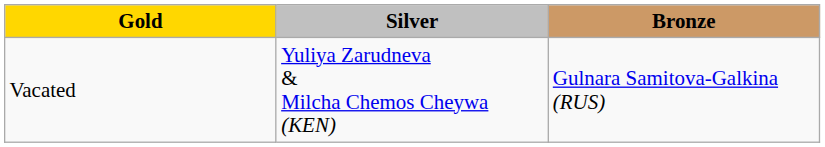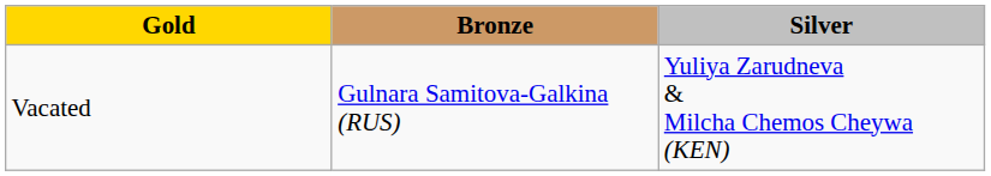columns swapped: Silver <-> Bronze
